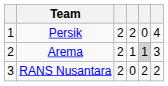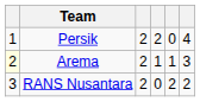Arema | column 1: no background -> lightyellow background
Arema | column 5: lightgrey background -> no background
